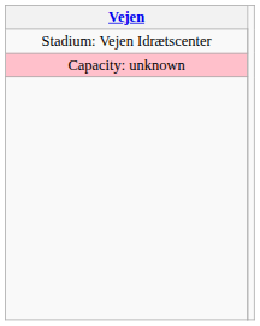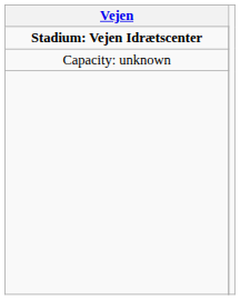Stadium: Vejen Idrætscenter | column 1: normal -> bold
Capacity: unknown | column 1: pink background -> no background
